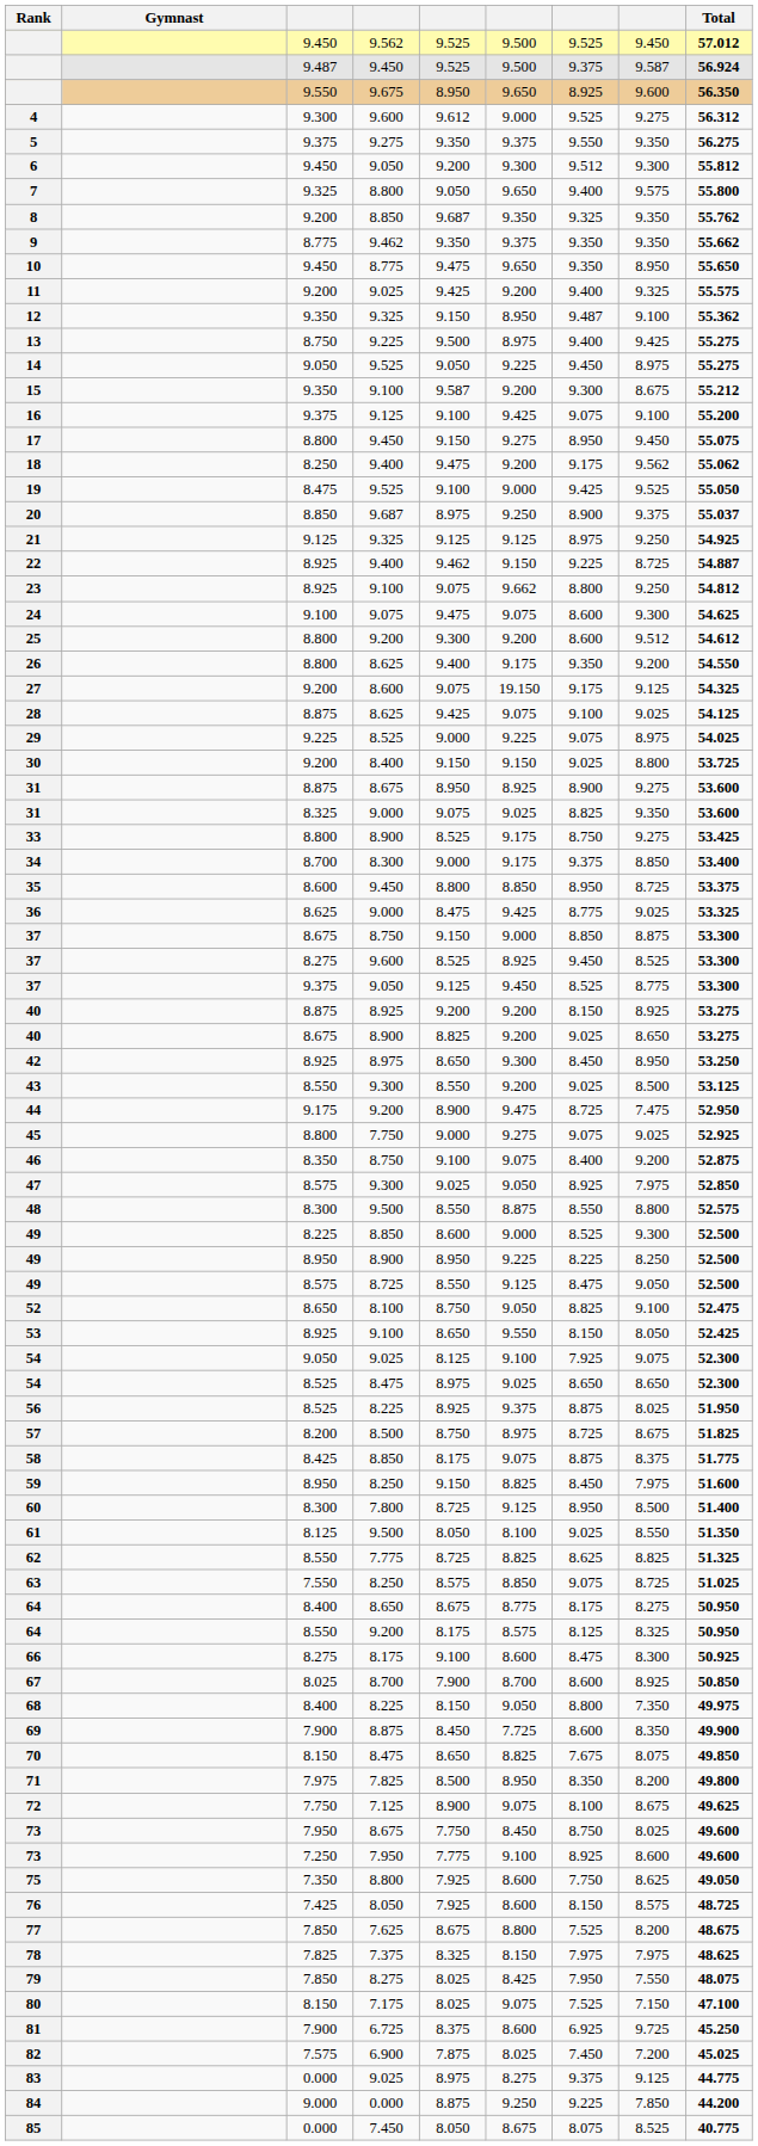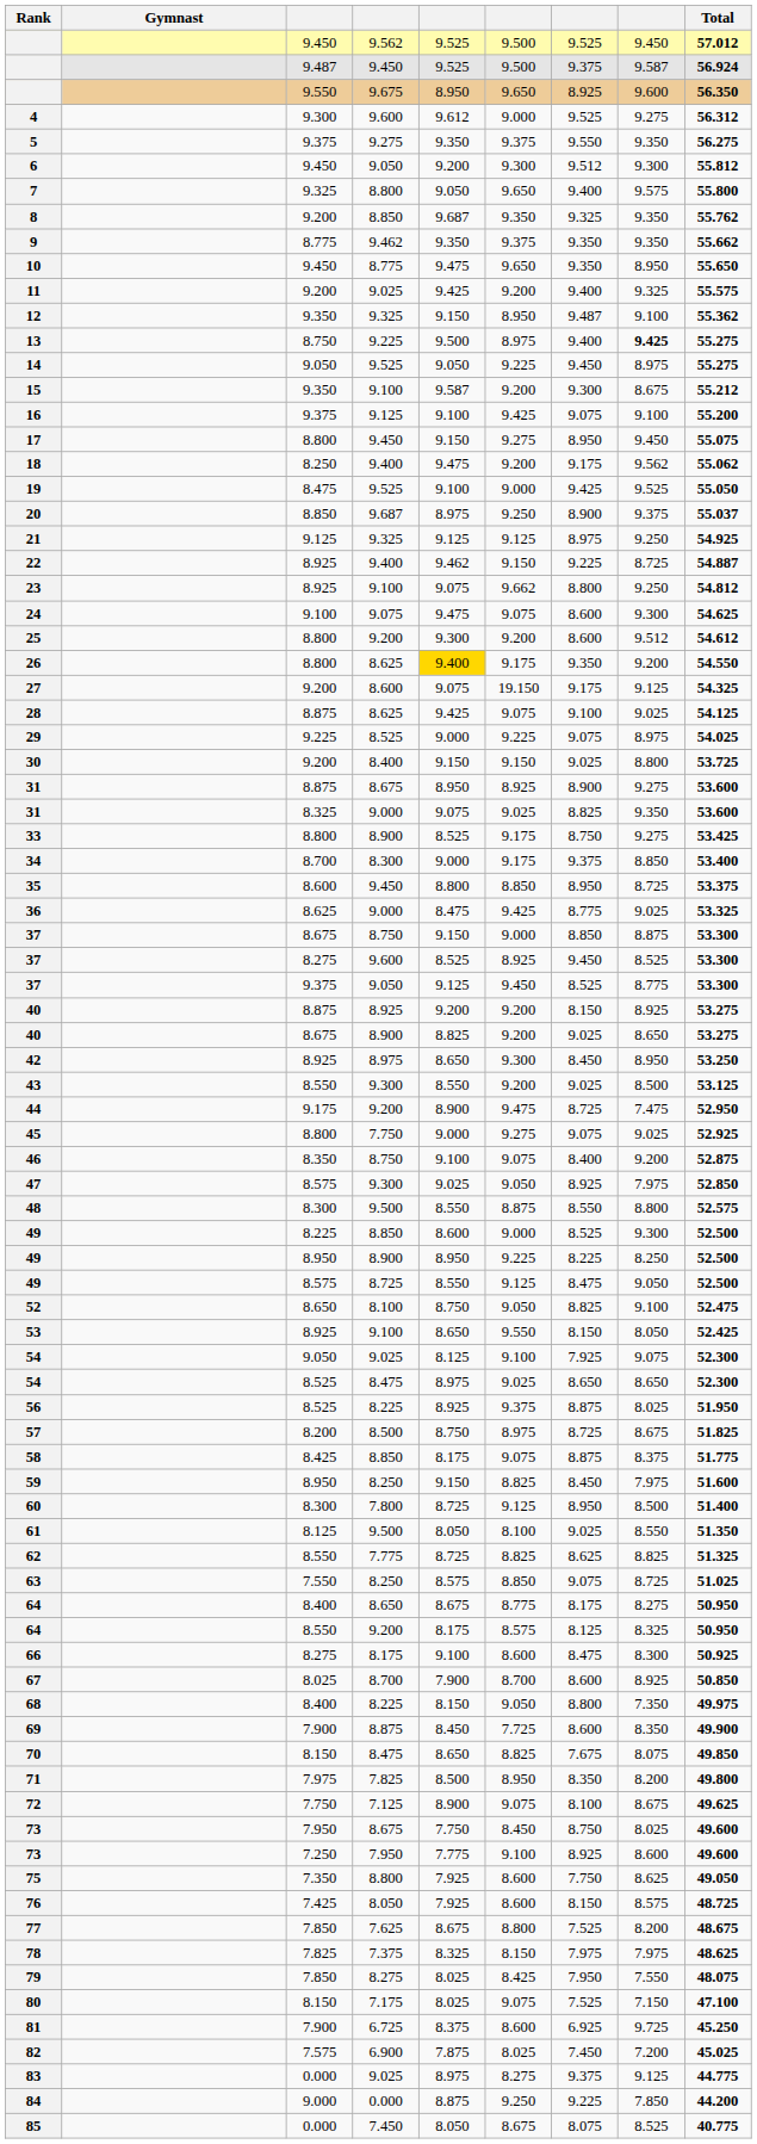13 | column 8: normal -> bold
26 | column 5: no background -> gold background
